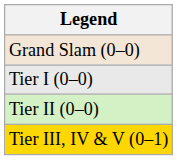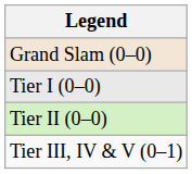row 5 | column 1: gold background -> no background
